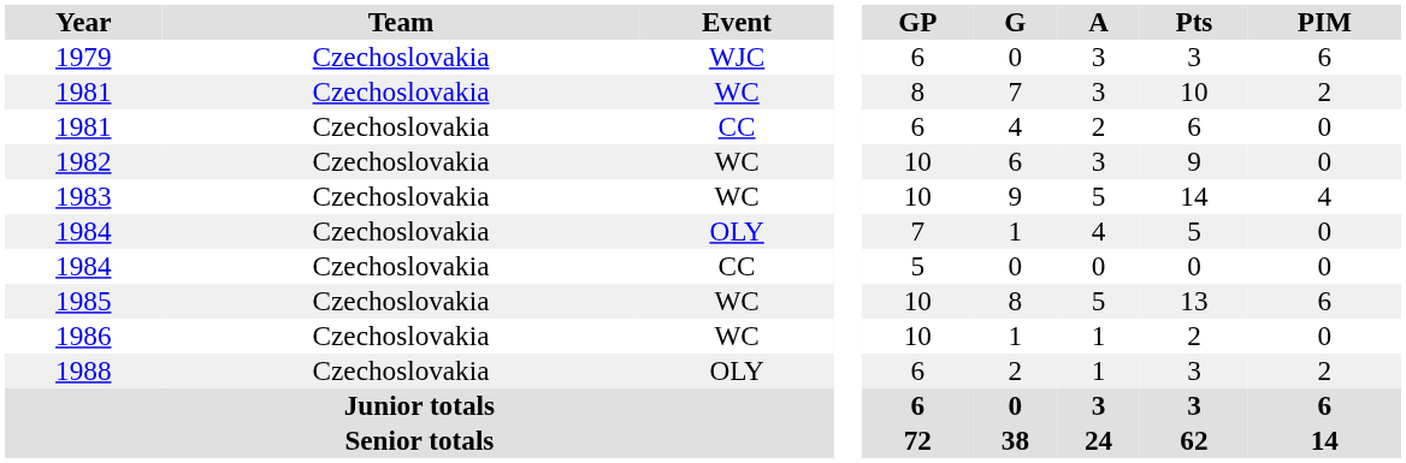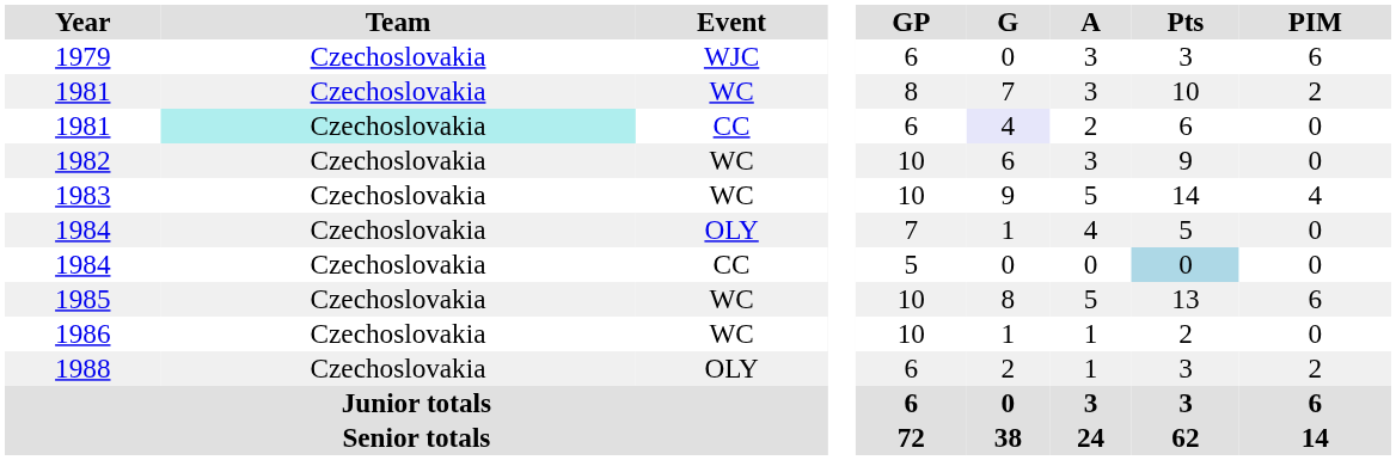1981 / CC | Team: no background -> paleturquoise background
1981 / CC | G: no background -> lavender background
1984 / CC | Pts: no background -> lightblue background
